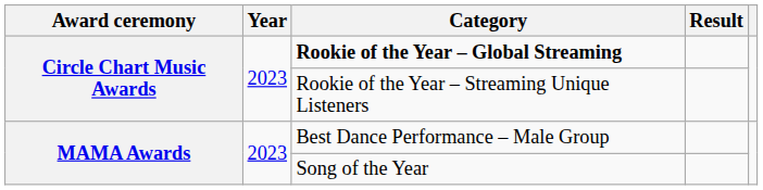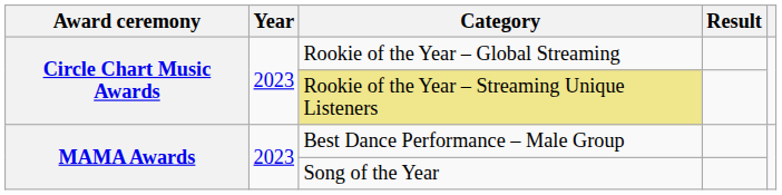Rookie of the Year – Global Streaming | Category: bold -> normal
Rookie of the Year – Streaming Unique Listeners | Category: no background -> khaki background
